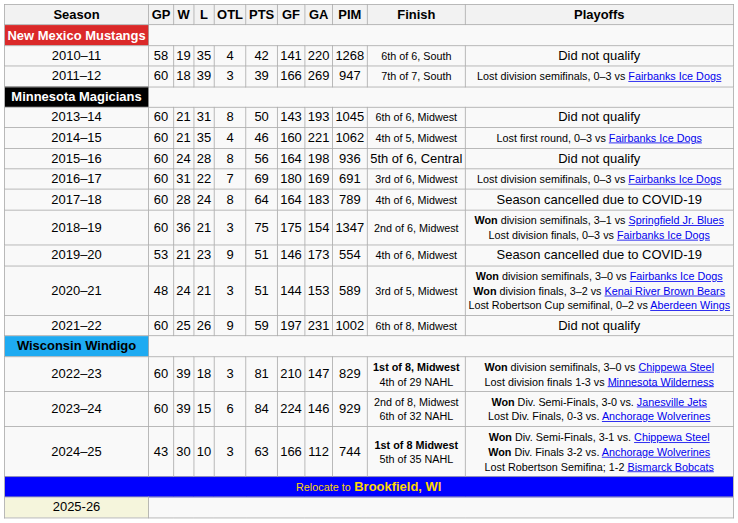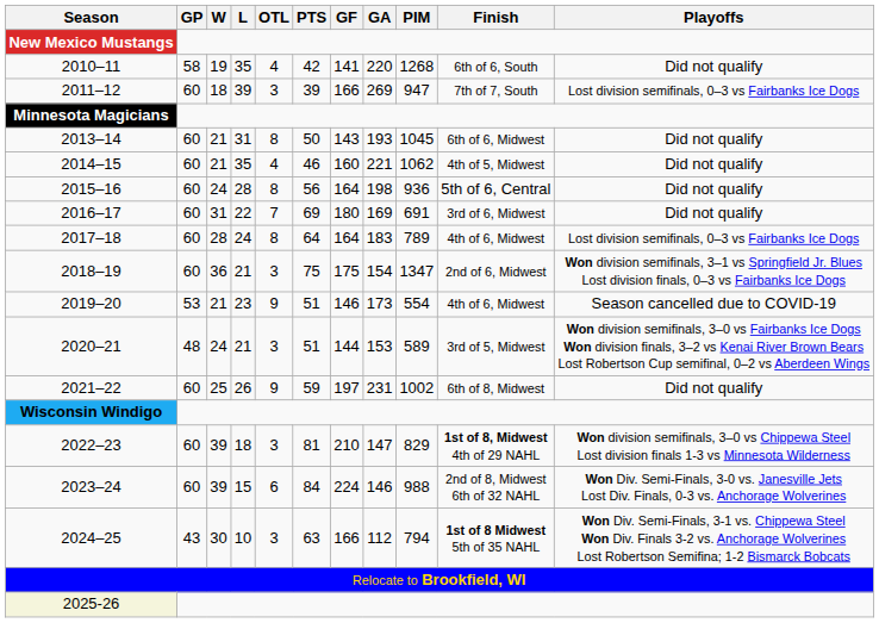2014–15 | Playoffs: Lost first round, 0–3 vs Fairbanks Ice Dogs -> Did not qualify
2016–17 | Playoffs: Lost division semifinals, 0–3 vs Fairbanks Ice Dogs -> Did not qualify
2017–18 | Playoffs: Season cancelled due to COVID-19 -> Lost division semifinals, 0–3 vs Fairbanks Ice Dogs
2023–24 | PIM: 929 -> 988
2024–25 | PIM: 744 -> 794
